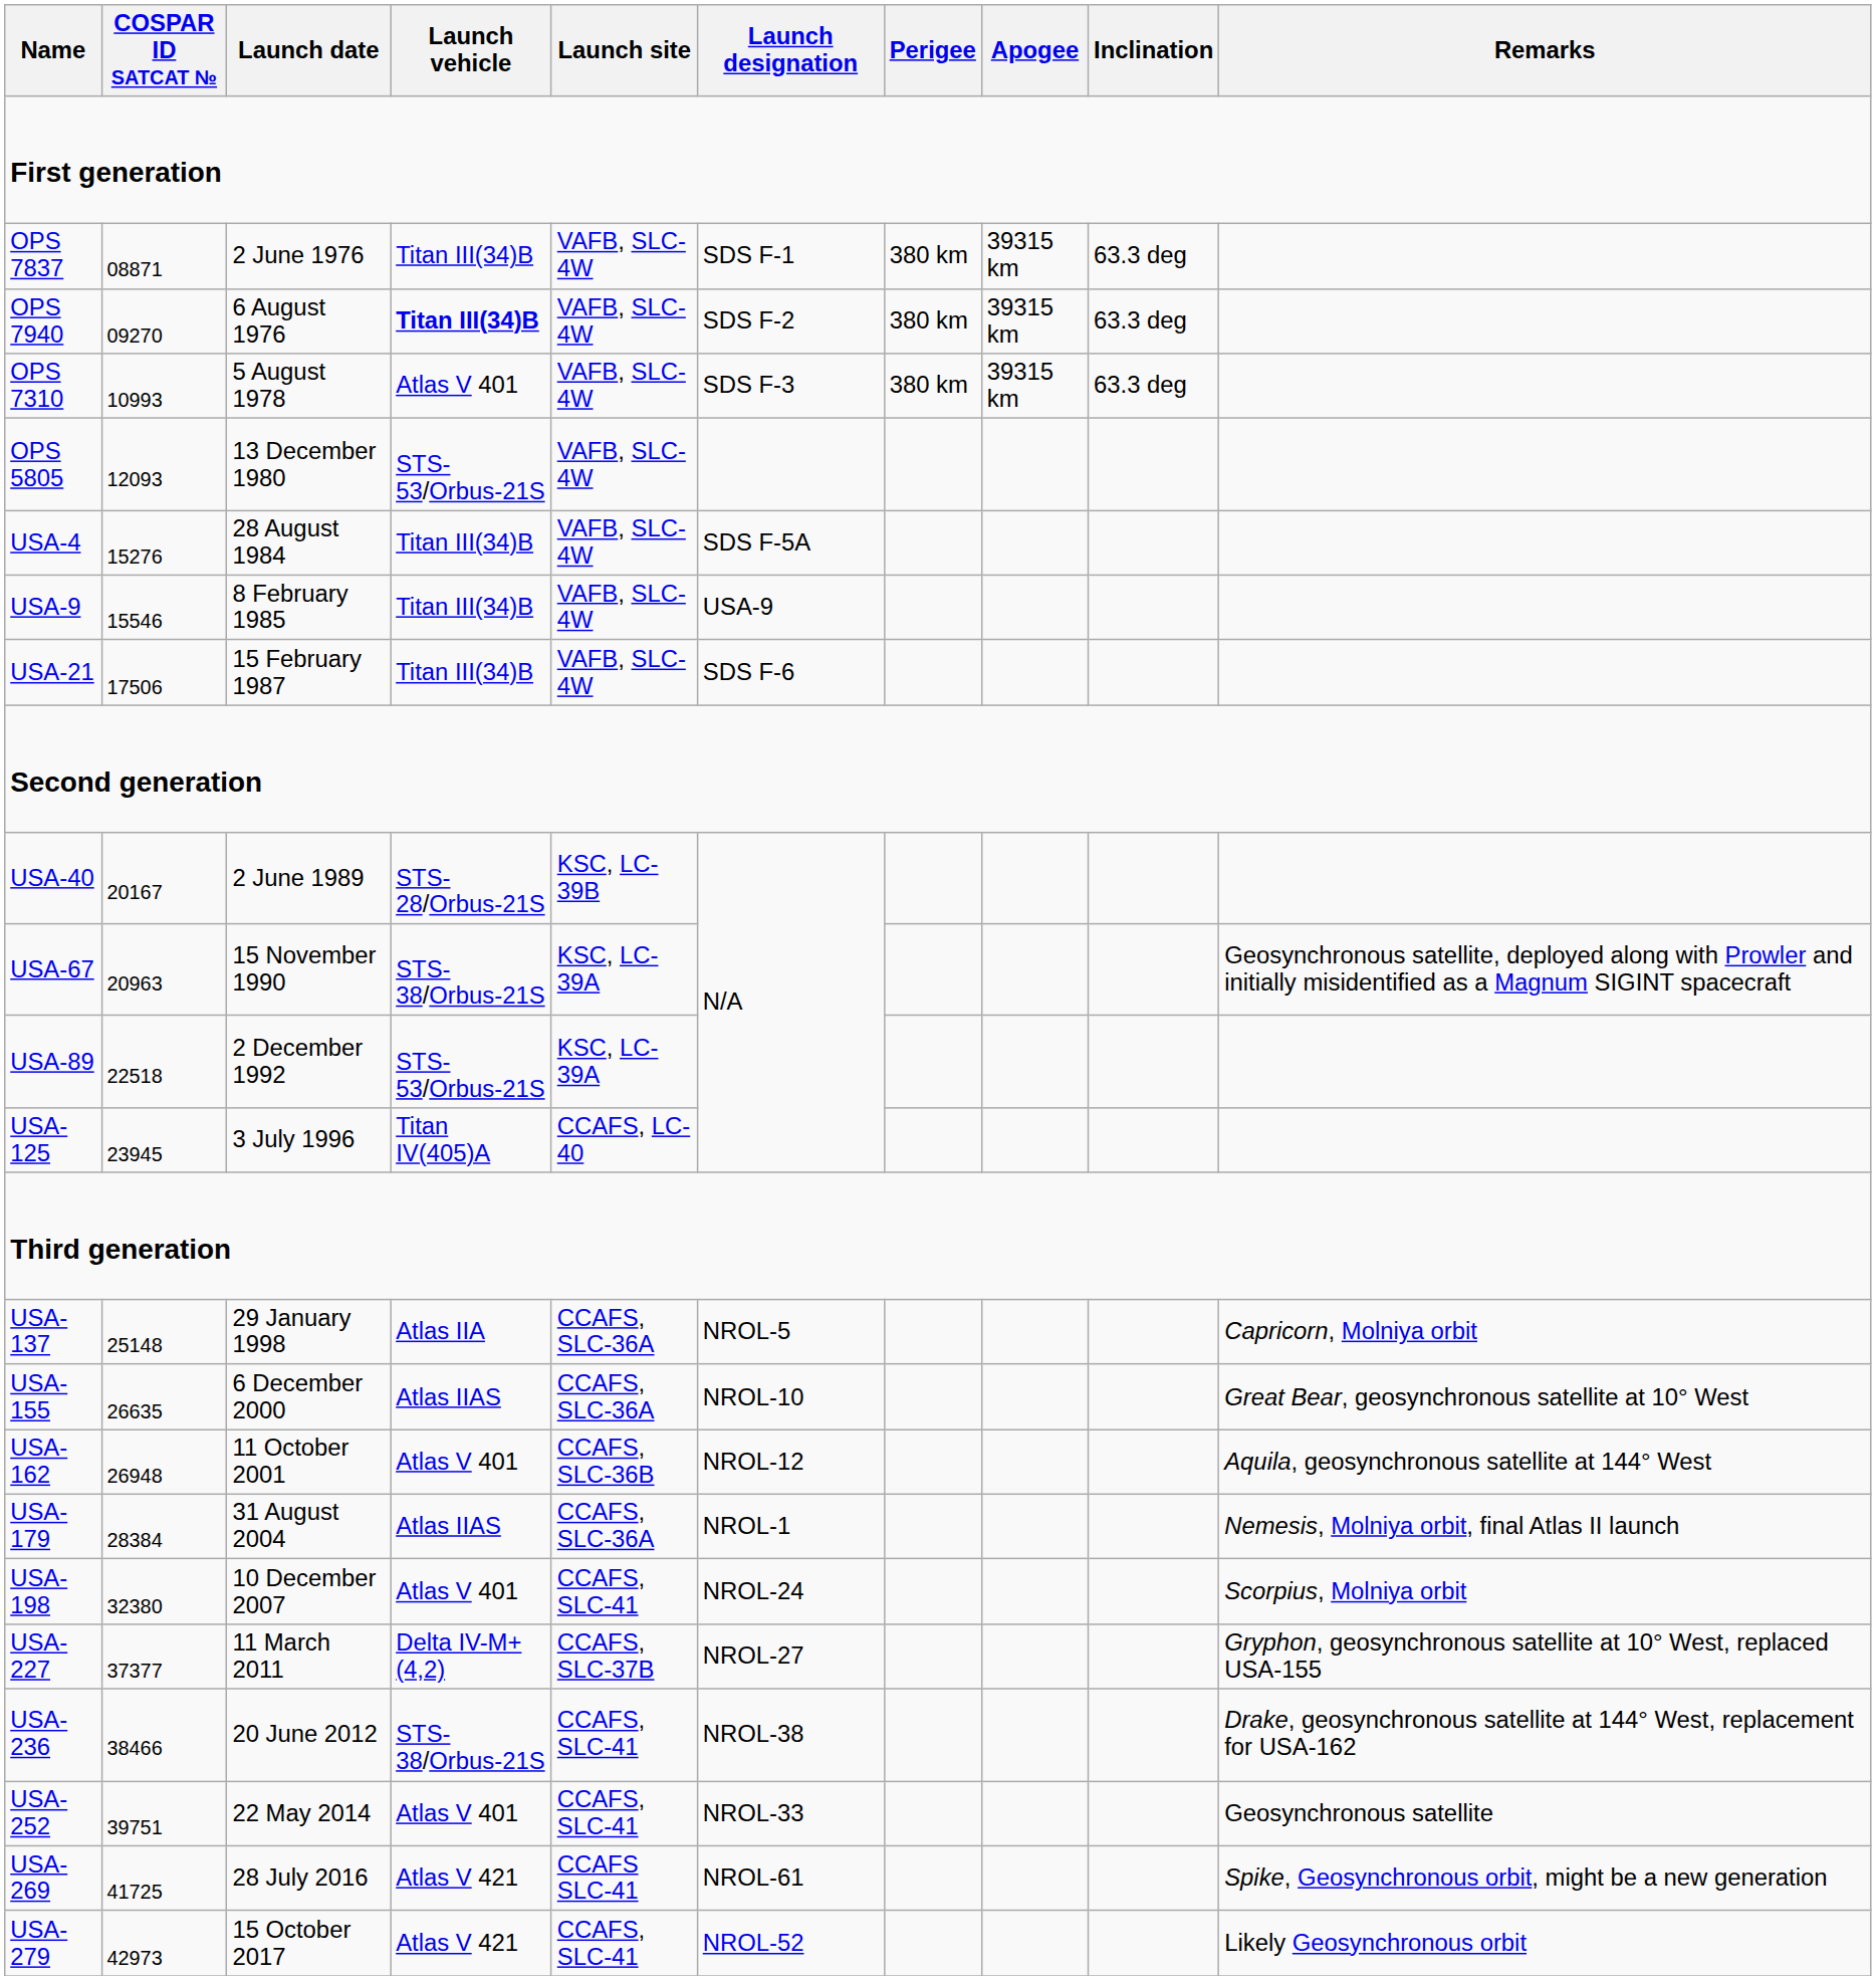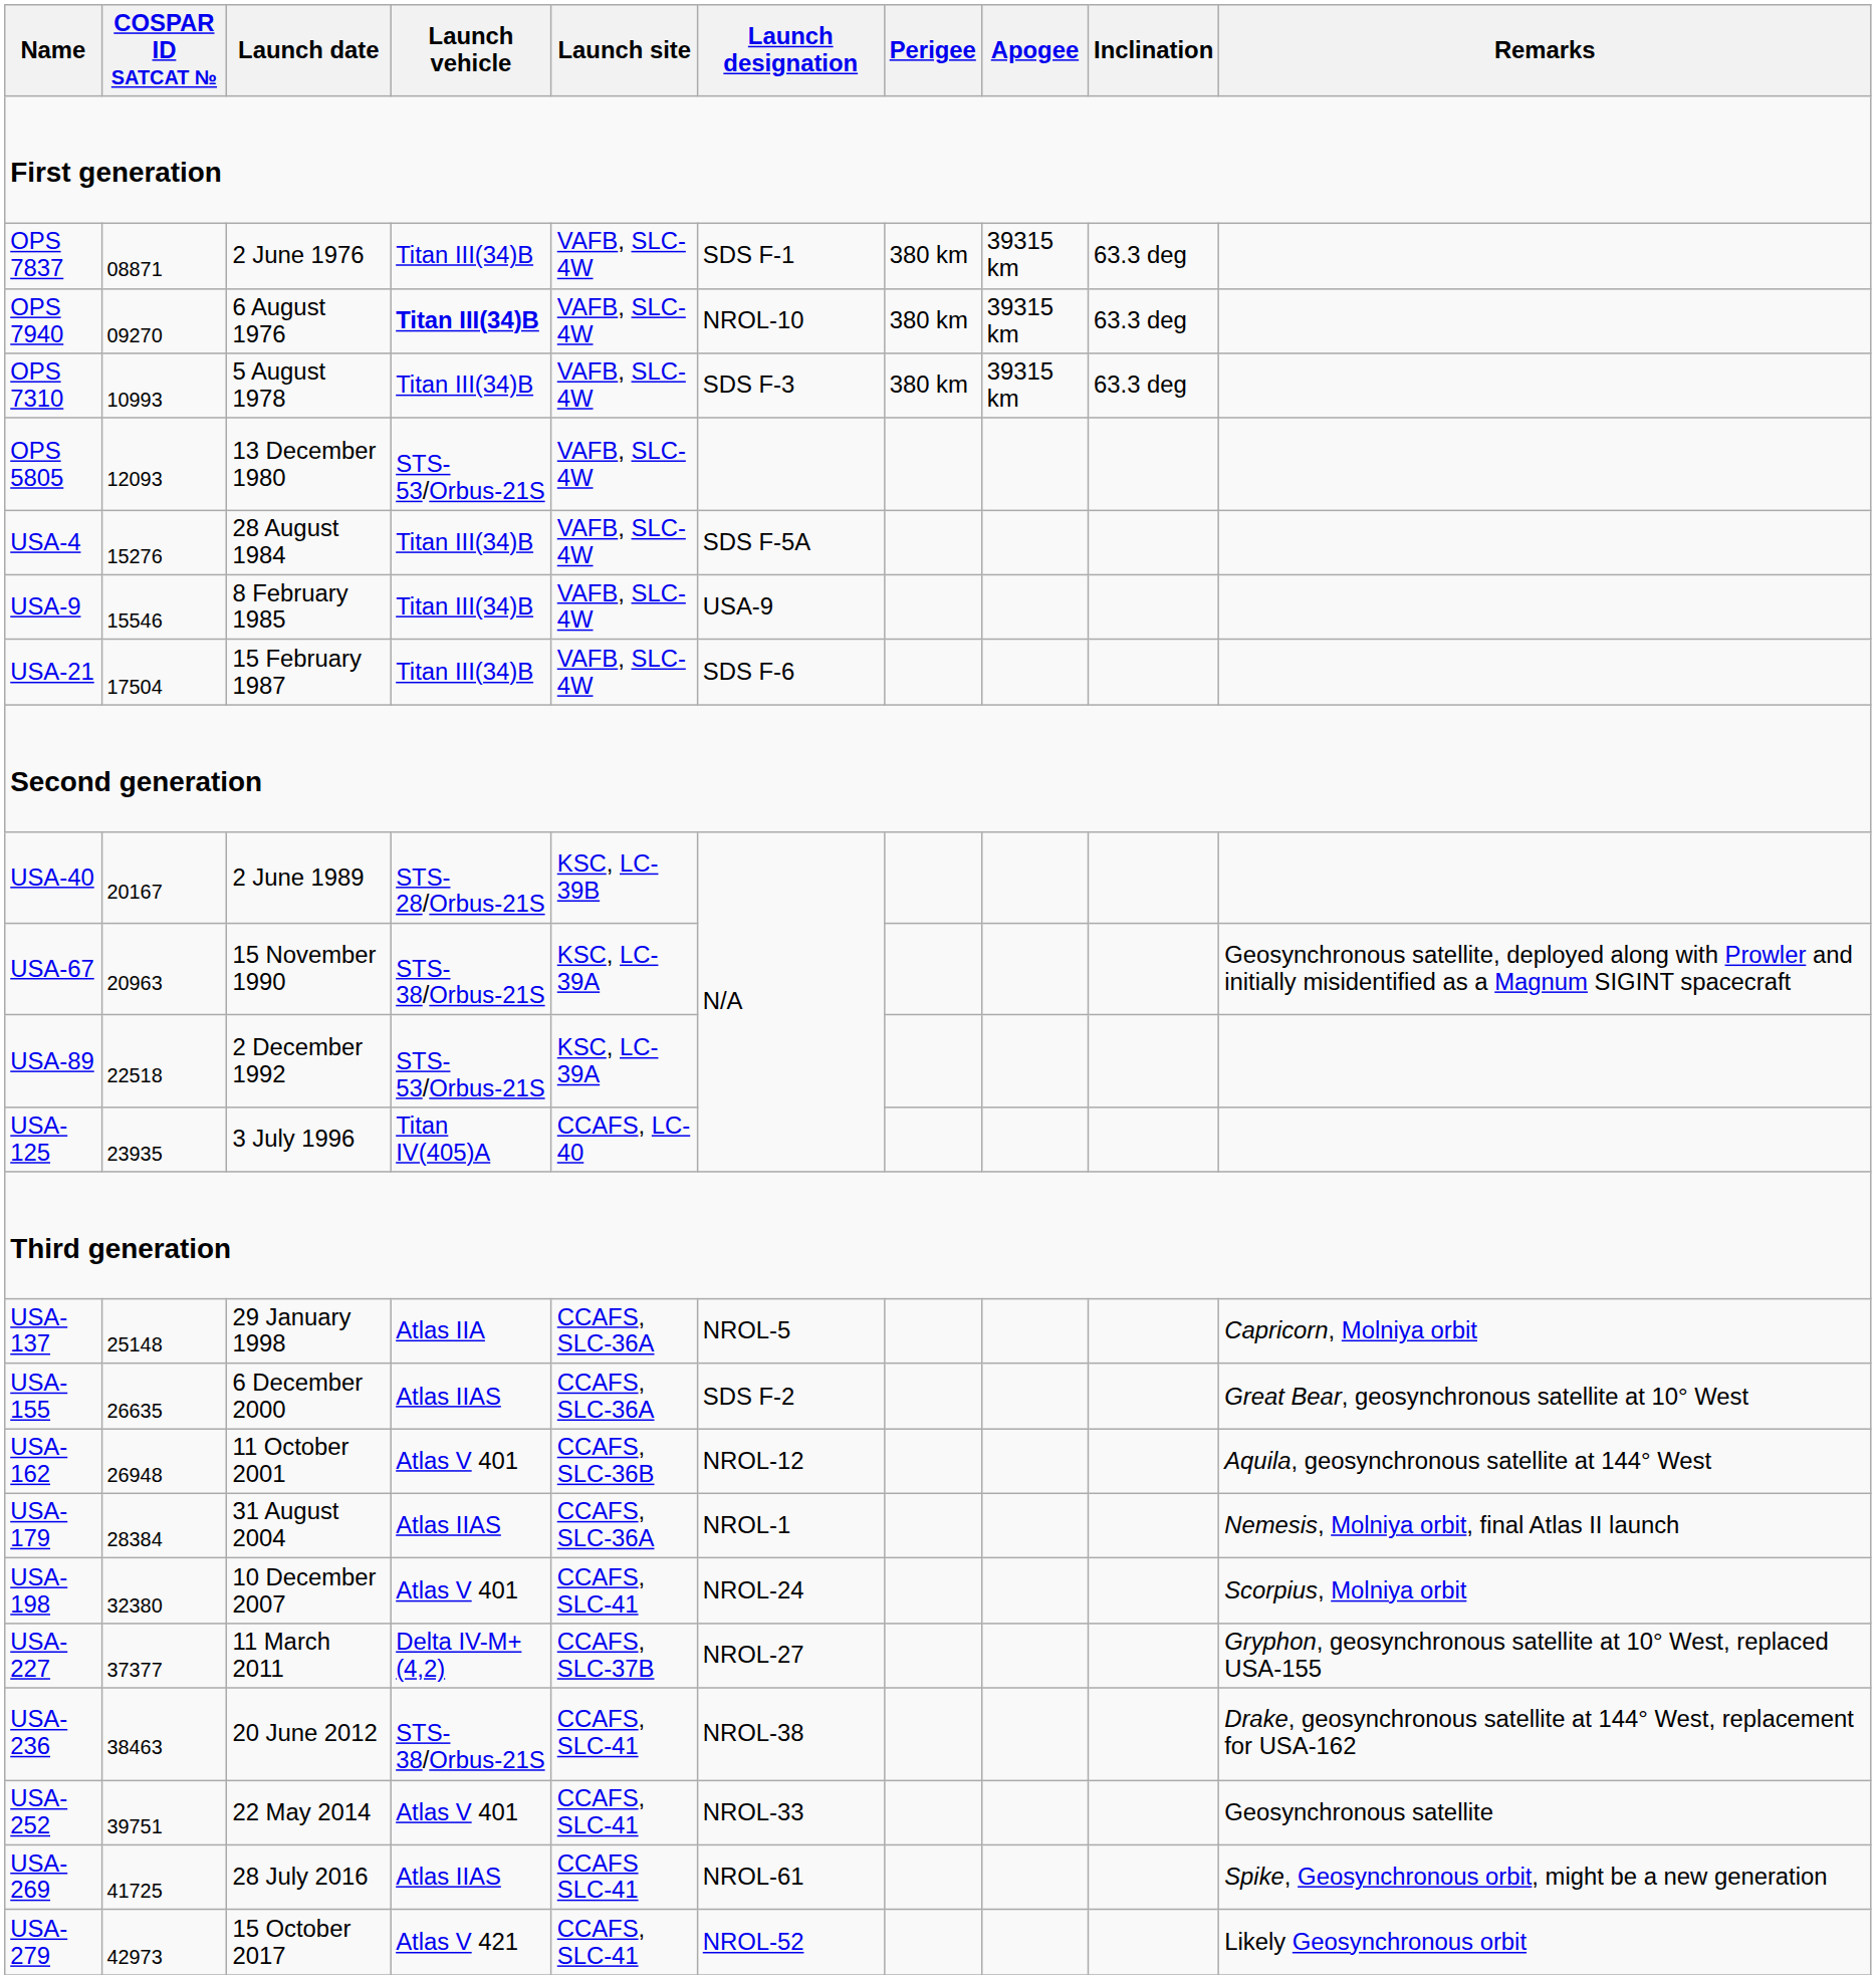OPS 7940 | Launch designation: SDS F-2 -> NROL-10
OPS 7310 | Launch vehicle: Atlas V 401 -> Titan III(34)B
USA-21 | COSPAR ID SATCAT №: 17506 -> 17504
USA-125 | COSPAR ID SATCAT №: 23945 -> 23935
USA-155 | Launch designation: NROL-10 -> SDS F-2
USA-236 | COSPAR ID SATCAT №: 38466 -> 38463
USA-269 | Launch vehicle: Atlas V 421 -> Atlas IIAS
